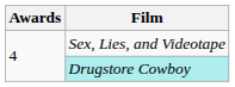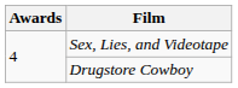Drugstore Cowboy | Film: paleturquoise background -> no background
